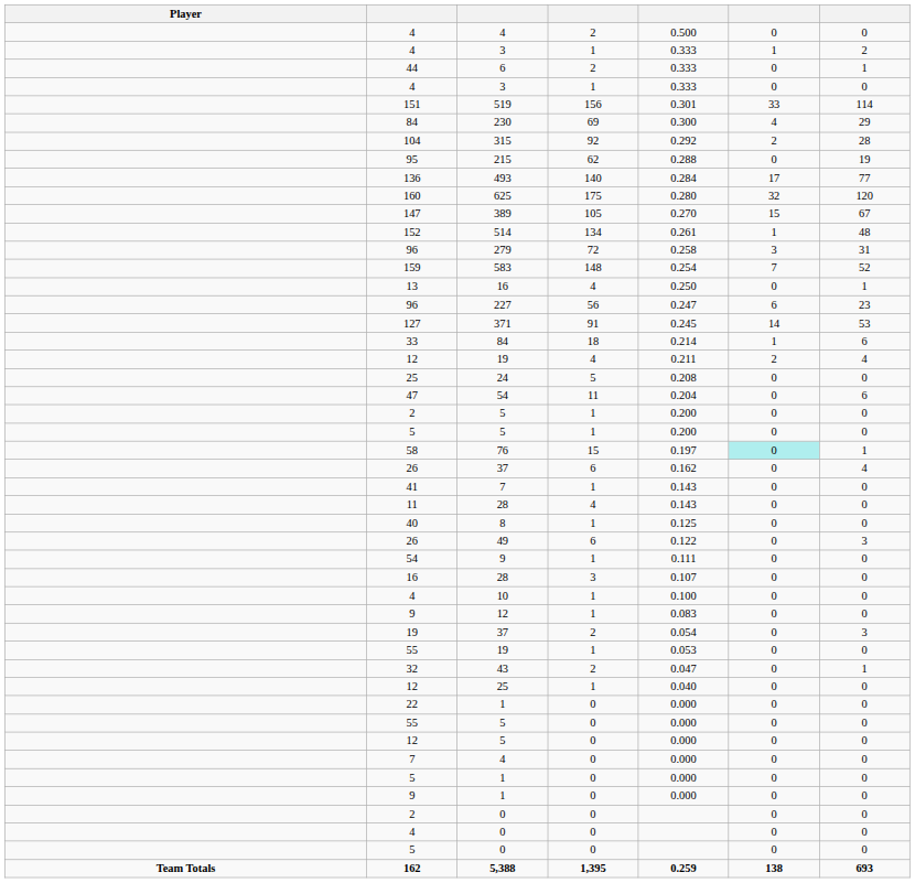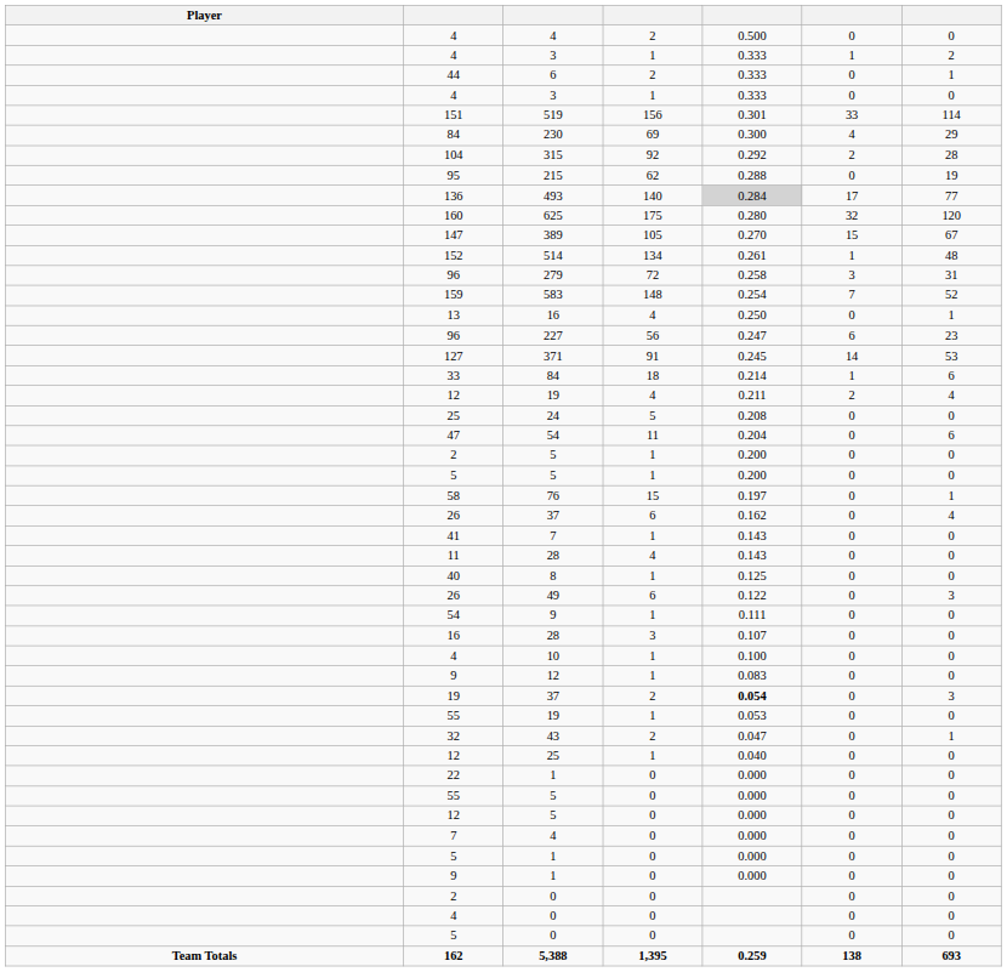493 | column 5: no background -> lightgrey background
76 | column 6: paleturquoise background -> no background
19 / 37 | column 5: normal -> bold
